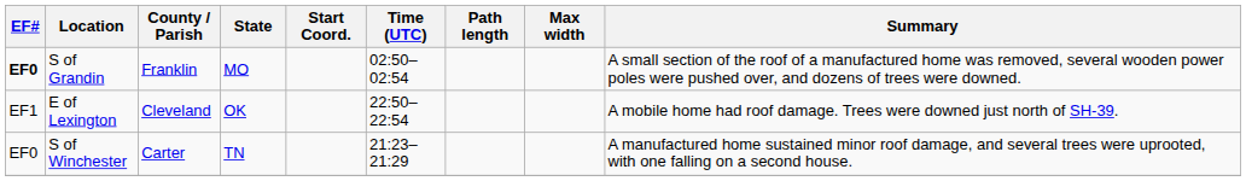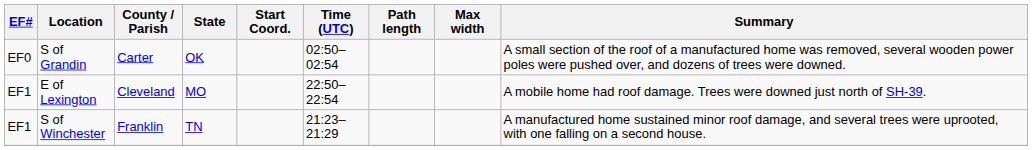S of Grandin | EF#: bold -> normal
S of Grandin | County / Parish: Franklin -> Carter
S of Grandin | State: MO -> OK
E of Lexington | State: OK -> MO
S of Winchester | EF#: EF0 -> EF1
S of Winchester | County / Parish: Carter -> Franklin
